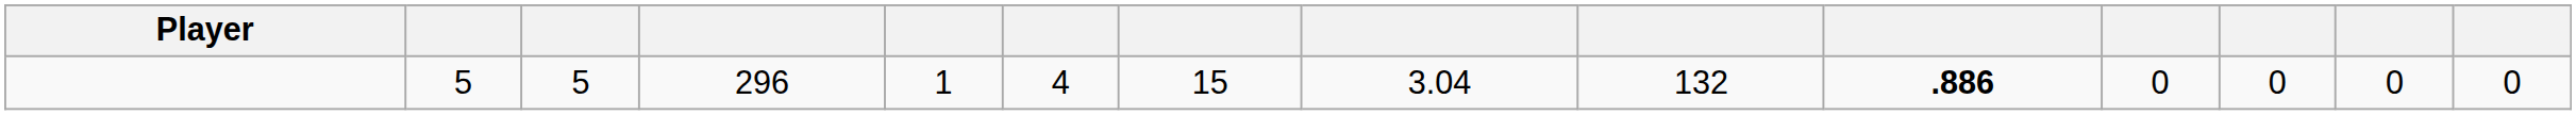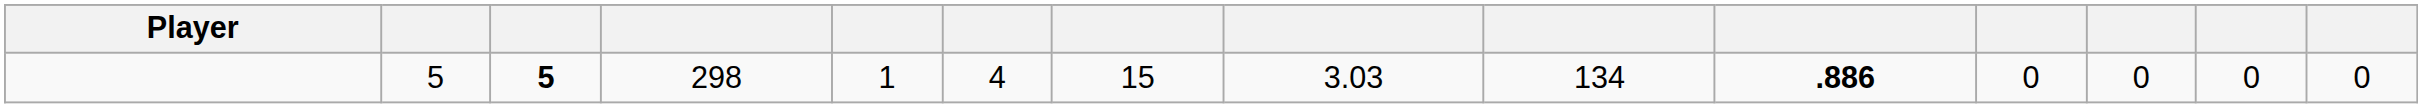row 2 | column 3: normal -> bold
row 2 | column 4: 296 -> 298
row 2 | column 8: 3.04 -> 3.03
row 2 | column 9: 132 -> 134
